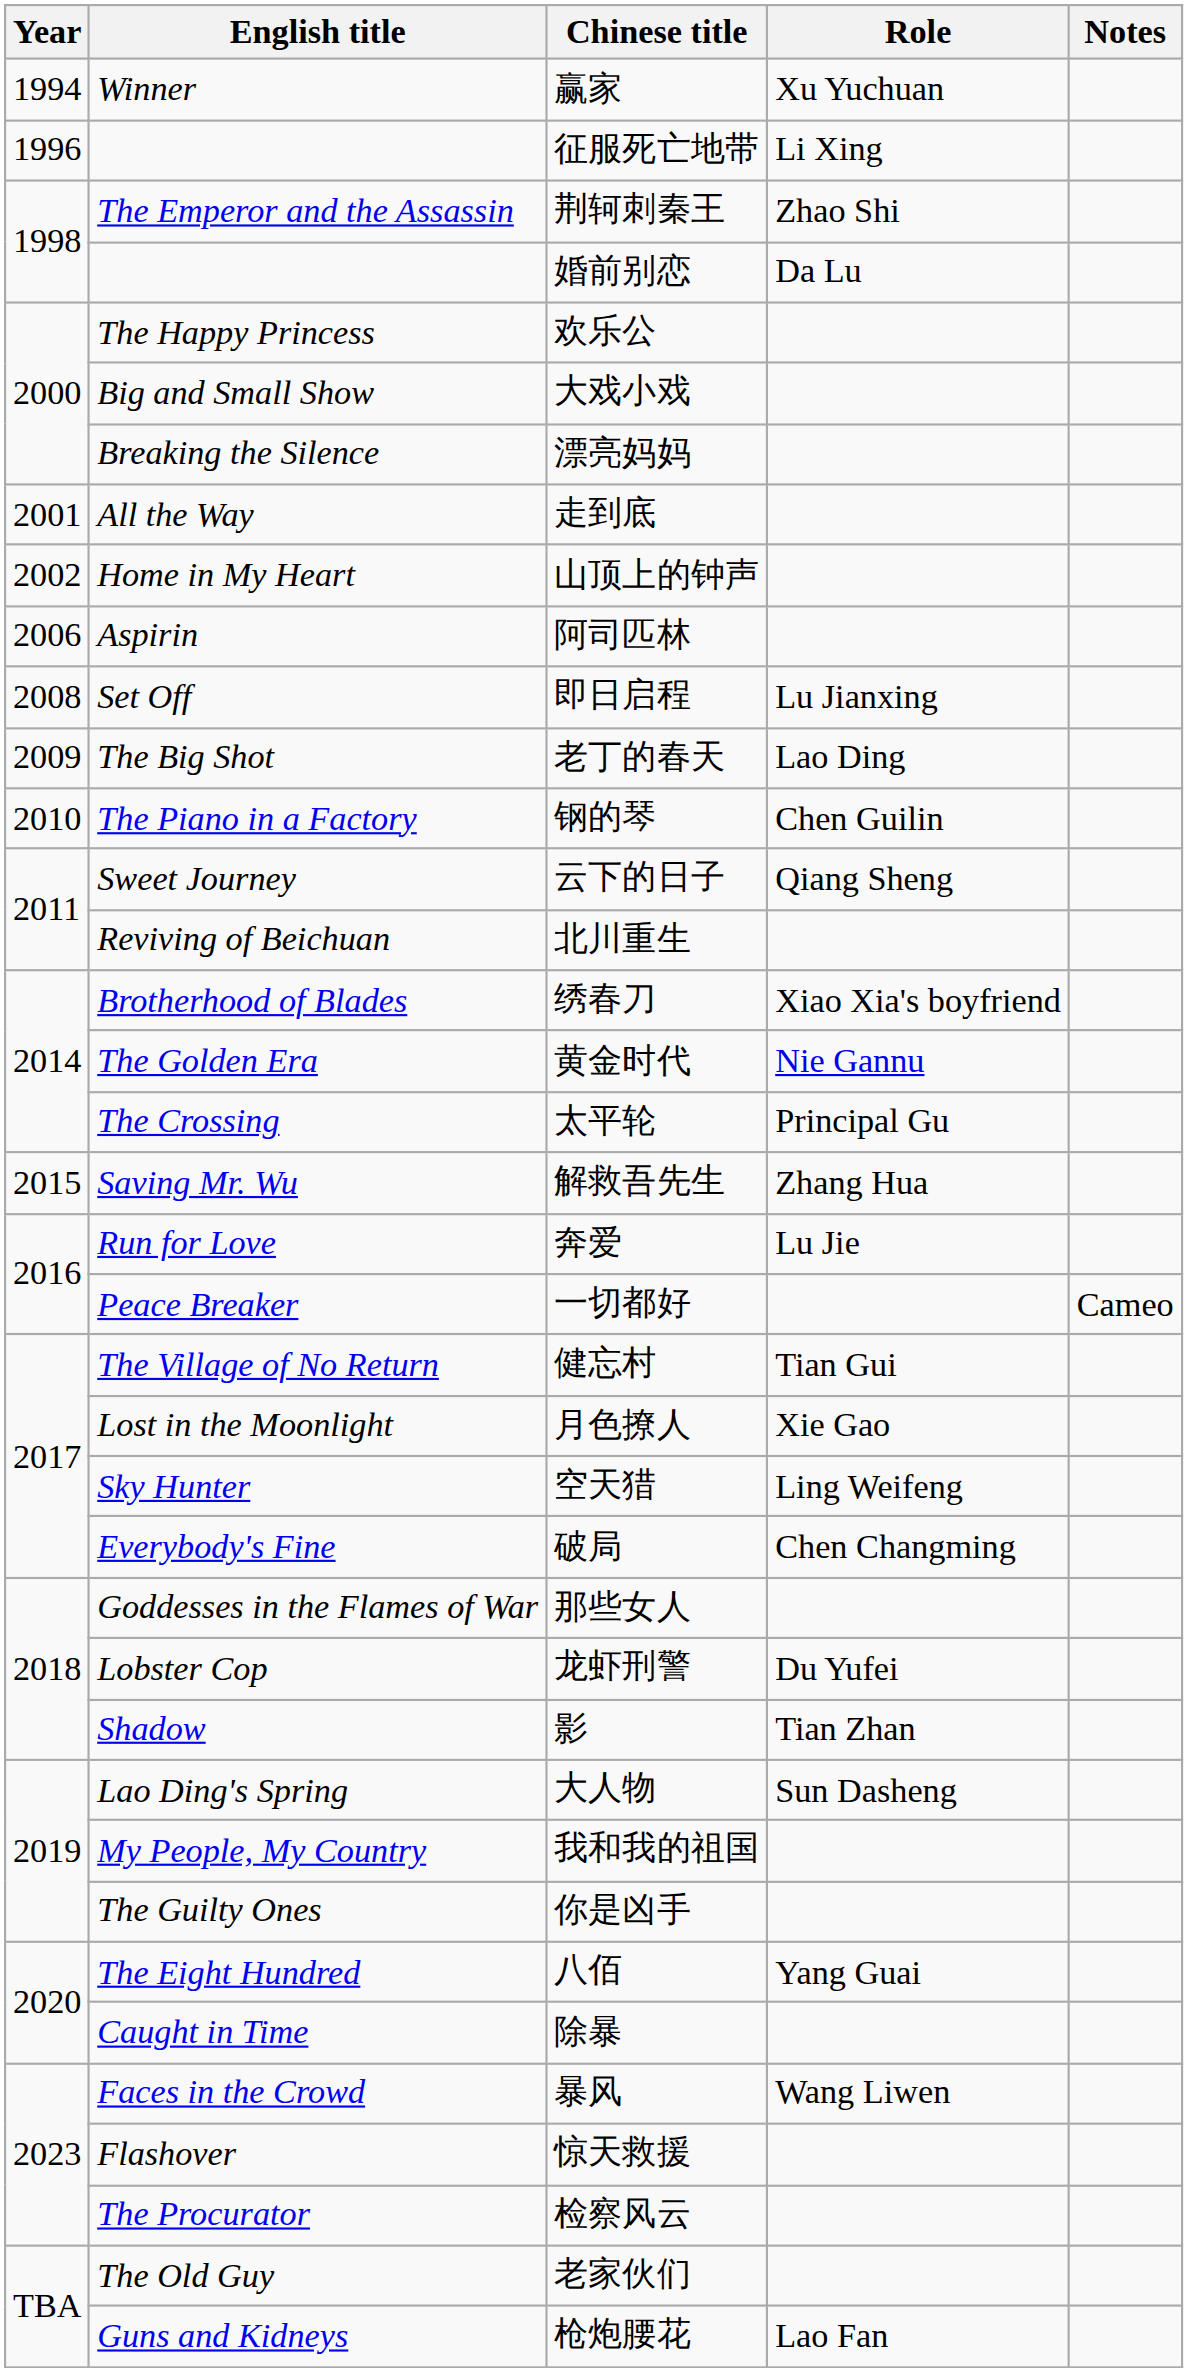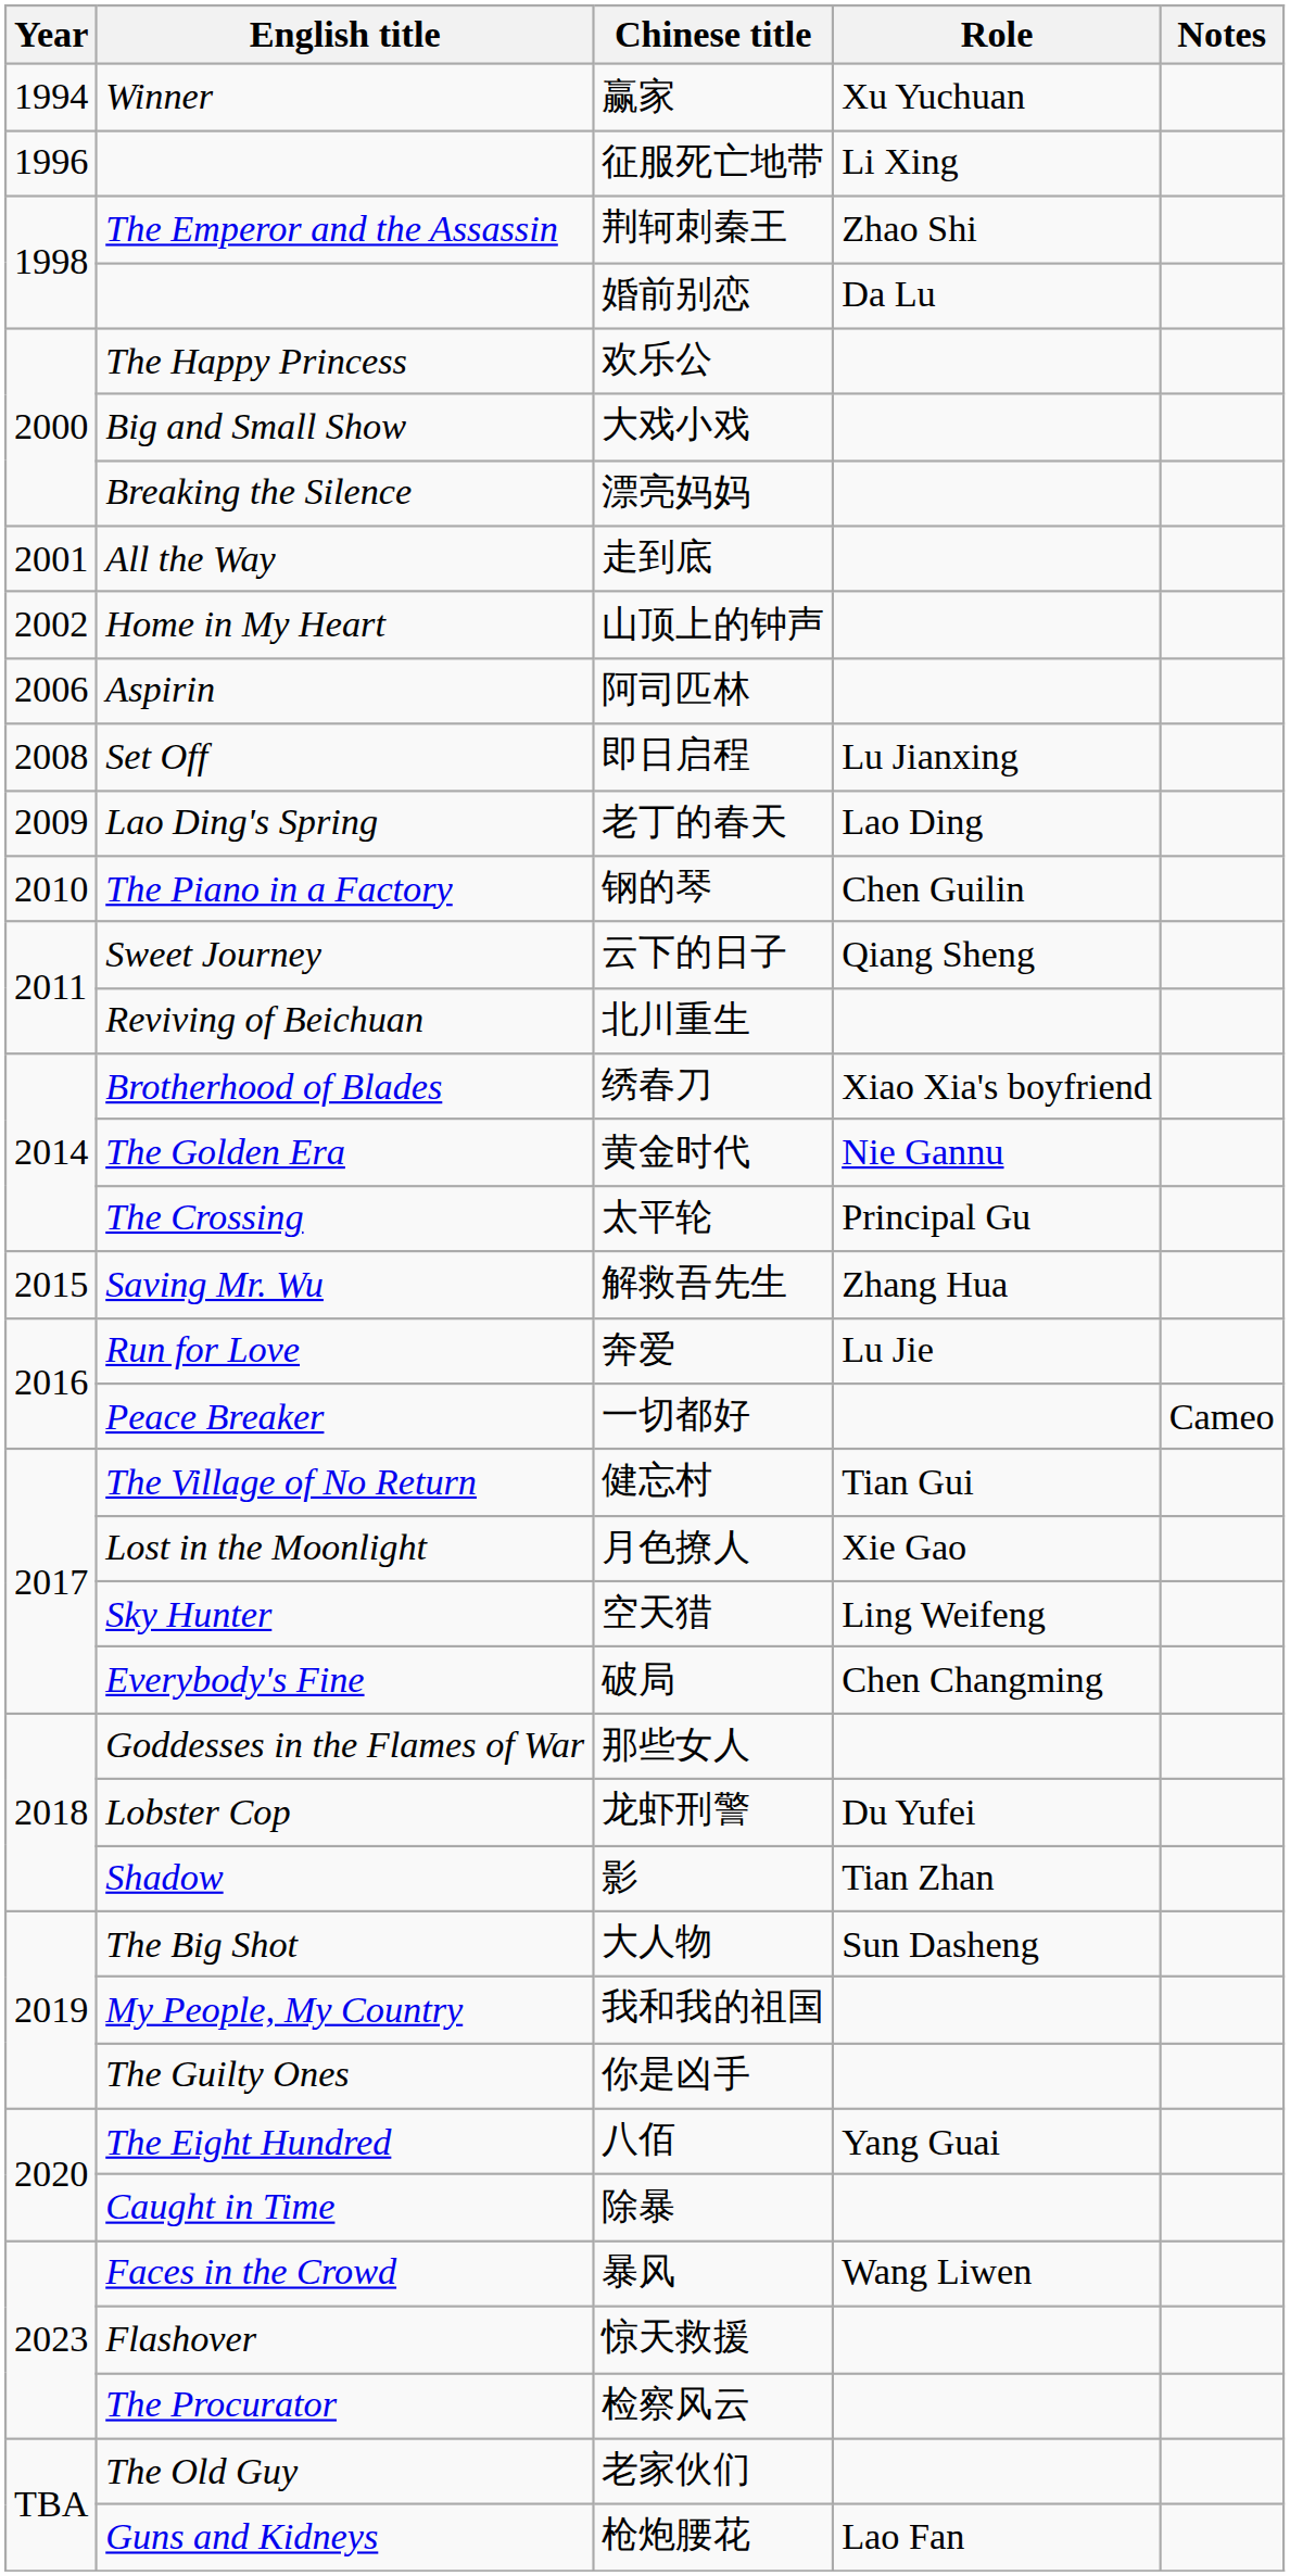老丁的春天 | English title: The Big Shot -> Lao Ding's Spring
大人物 | English title: Lao Ding's Spring -> The Big Shot
